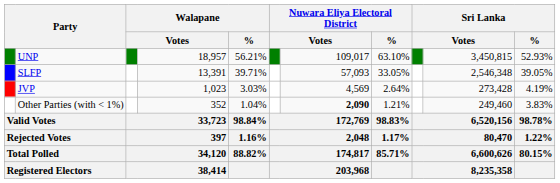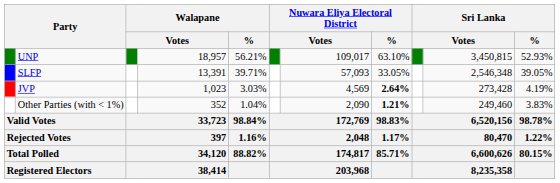JVP | Nuwara Eliya Electoral District / %: normal -> bold
Other Parties (with < 1%) | column 7: bold -> normal
Other Parties (with < 1%) | Nuwara Eliya Electoral District / %: normal -> bold
